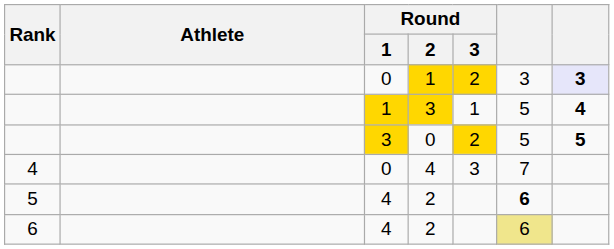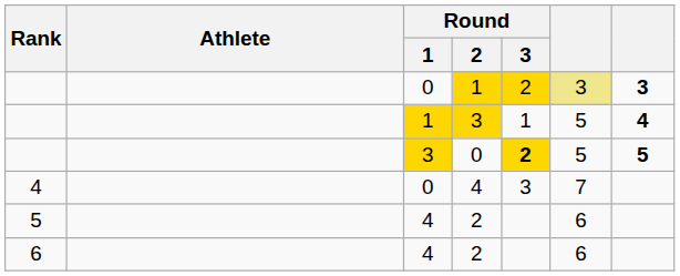row 3 | column 6: no background -> khaki background
row 3 | column 7: lavender background -> no background
row 5 | Round / 3: normal -> bold
row 7 | column 6: bold -> normal
row 8 | column 6: khaki background -> no background
